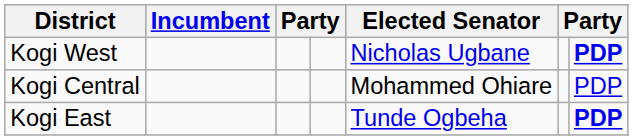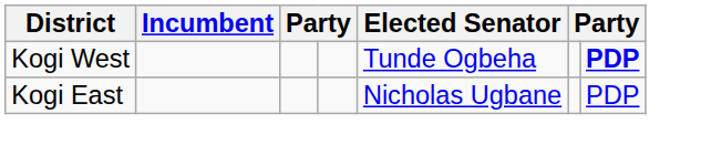Kogi West | Elected Senator: Nicholas Ugbane -> Tunde Ogbeha
- row: Kogi Central | Mohammed Ohiare | PDP
Kogi East | Elected Senator: Tunde Ogbeha -> Nicholas Ugbane
Kogi East | column 7: bold -> normal
